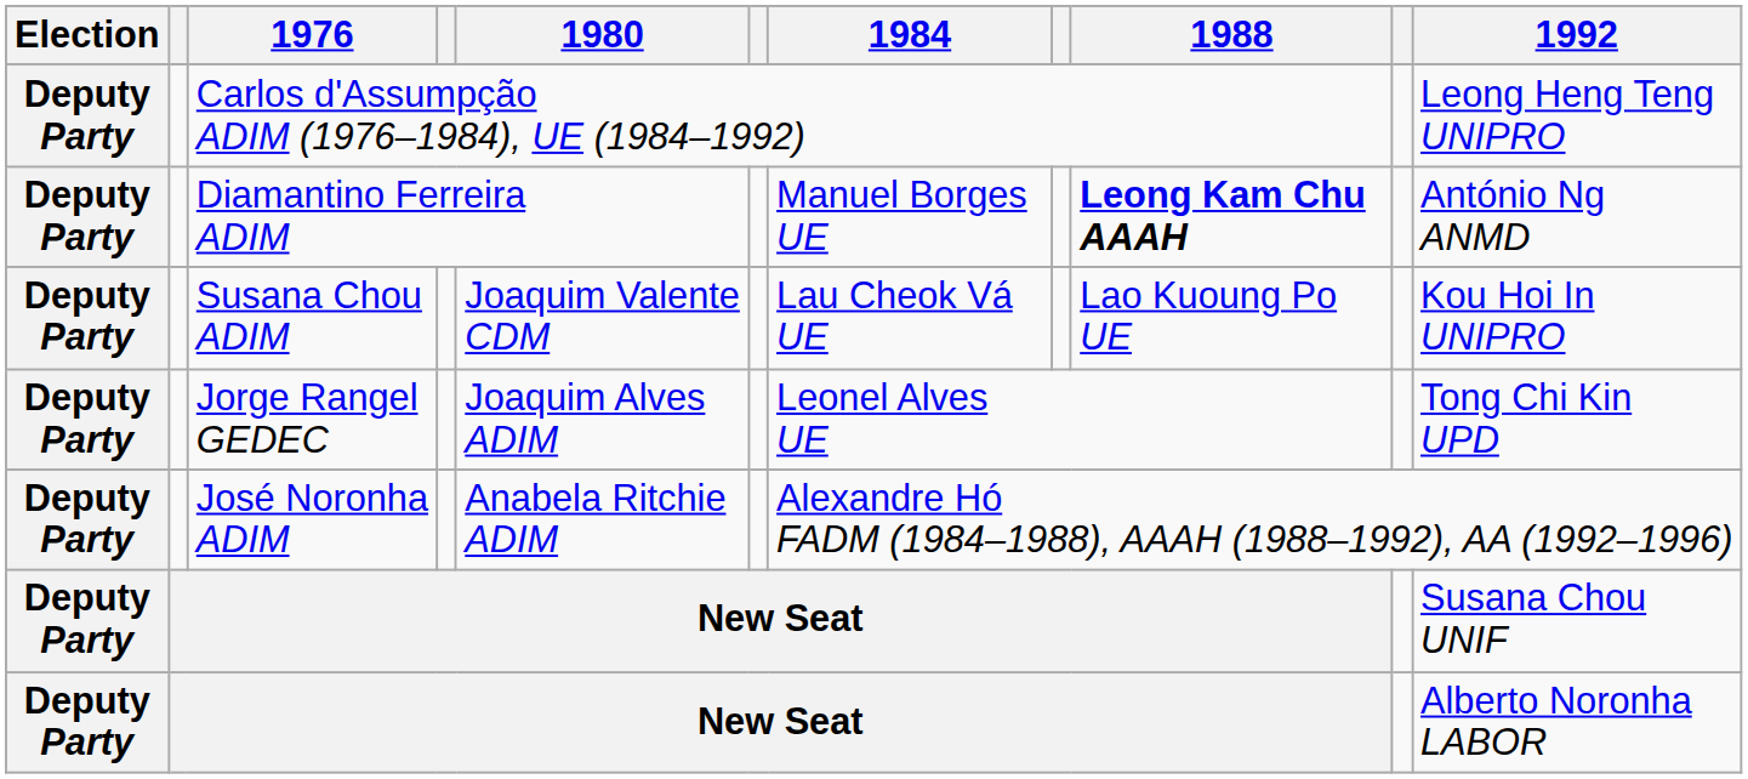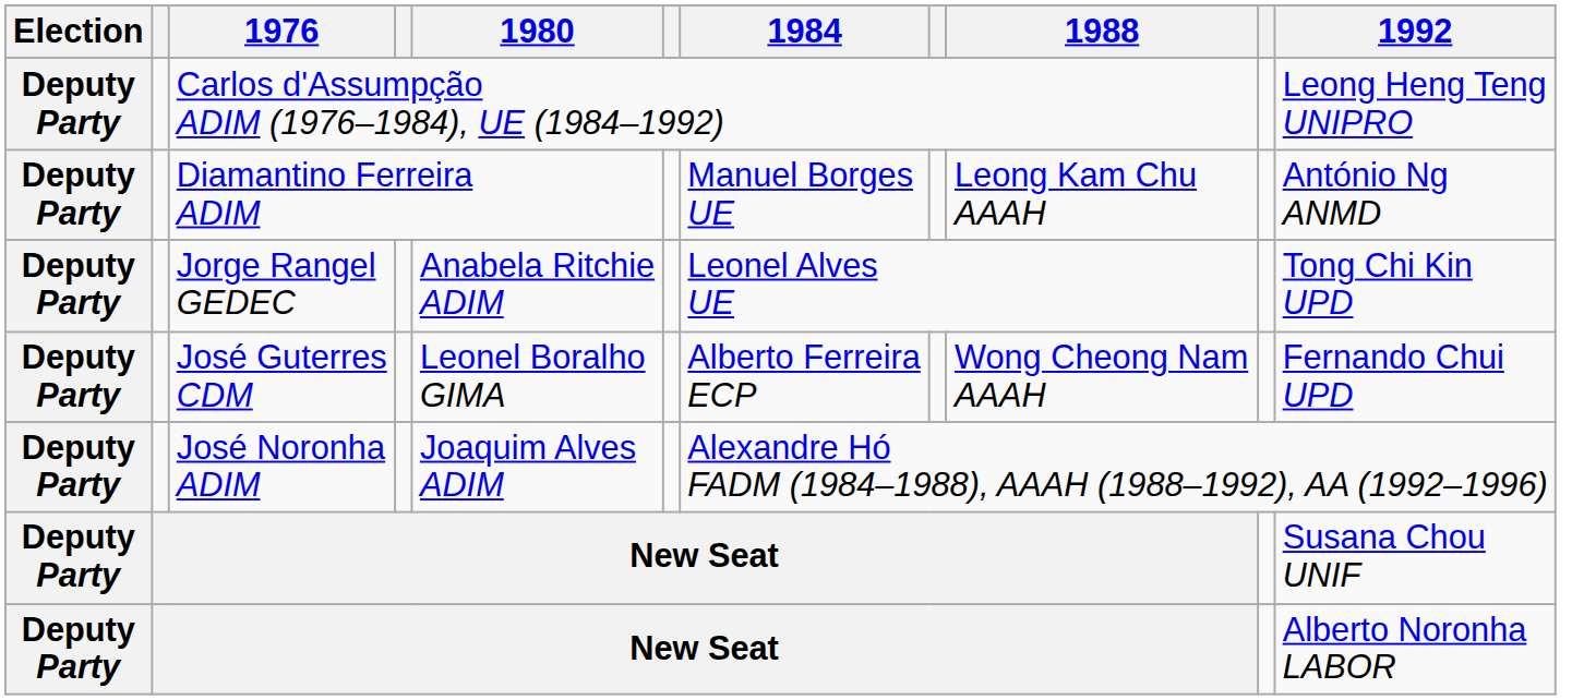Diamantino Ferreira ADIM | 1988: bold -> normal
- row: Deputy Party | Susana Chou ADIM | Joaquim Valente CDM | Lau Cheok Vá UE | Lao Kuoung Po UE | Kou Hoi In UNIPRO
Jorge Rangel GEDEC | 1980: Joaquim Alves ADIM -> Anabela Ritchie ADIM
+ row: Deputy Party | José Guterres CDM | Leonel Boralho GIMA | Alberto Ferreira ECP | Wong Cheong Nam AAAH | Fernando Chui UPD
José Noronha ADIM | 1980: Anabela Ritchie ADIM -> Joaquim Alves ADIM
